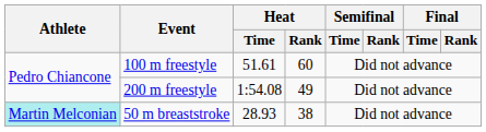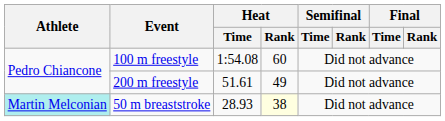100 m freestyle | Heat / Time: 51.61 -> 1:54.08
200 m freestyle | Heat / Time: 1:54.08 -> 51.61
50 m breaststroke | Heat / Rank: no background -> lightyellow background
